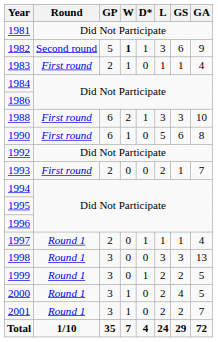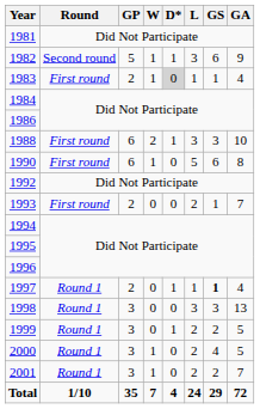1982 | W: bold -> normal
1983 | D*: no background -> lightgrey background
1997 | GS: normal -> bold
